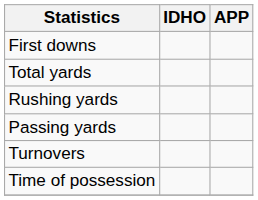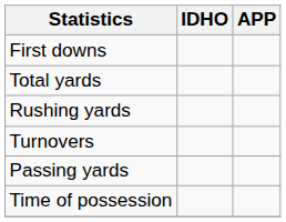rows swapped: Passing yards <-> Turnovers
